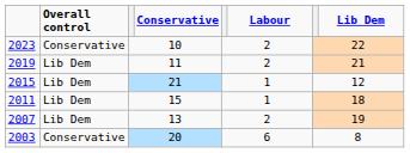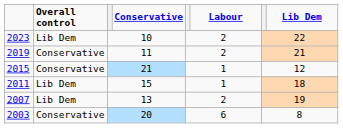2023 | Overall control: Conservative -> Lib Dem
2019 | Overall control: Lib Dem -> Conservative
2015 | Overall control: Lib Dem -> Conservative
